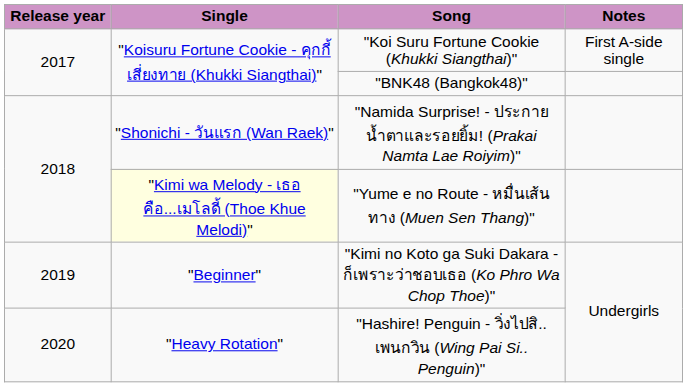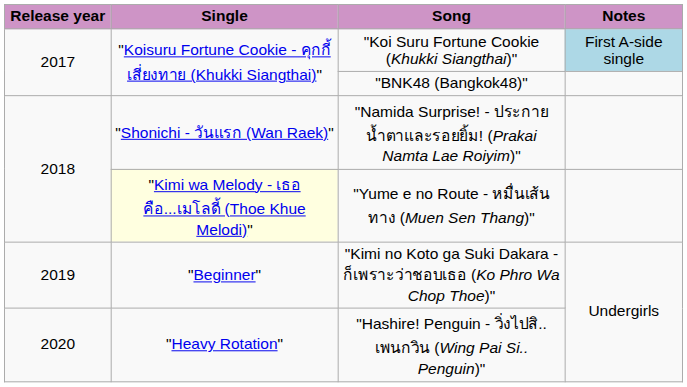"Koi Suru Fortune Cookie (Khukki Siangthai)" | Notes: no background -> lightblue background
